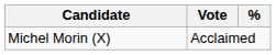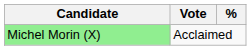Michel Morin (X) | Candidate: no background -> lightgreen background
